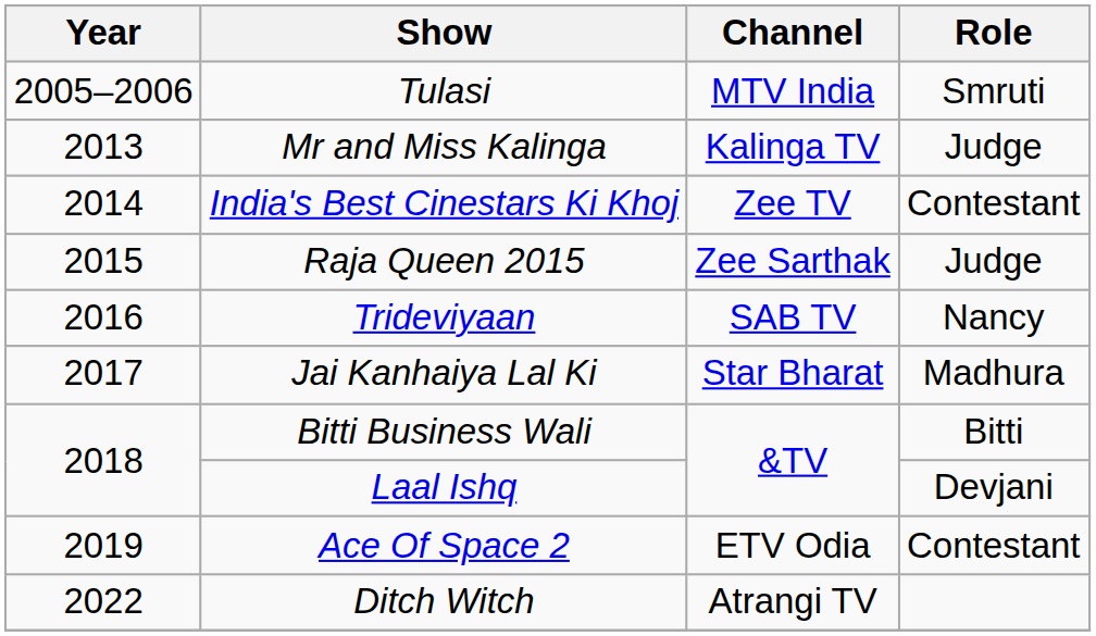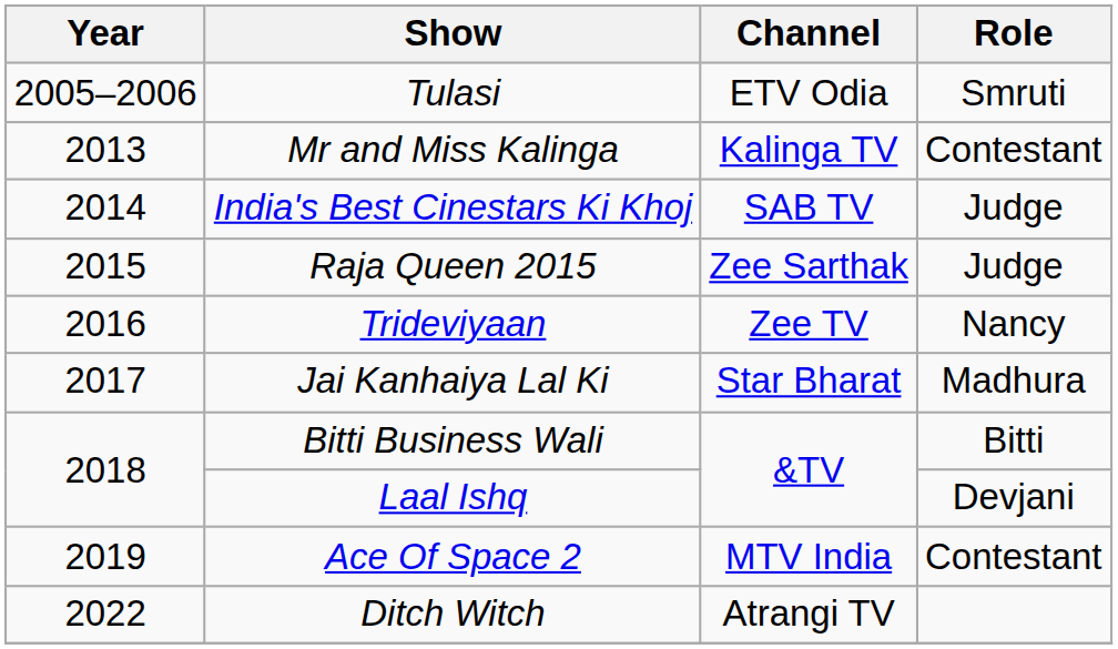Tulasi | Channel: MTV India -> ETV Odia
Mr and Miss Kalinga | Role: Judge -> Contestant
India's Best Cinestars Ki Khoj | Channel: Zee TV -> SAB TV
India's Best Cinestars Ki Khoj | Role: Contestant -> Judge
Trideviyaan | Channel: SAB TV -> Zee TV
Ace Of Space 2 | Channel: ETV Odia -> MTV India
